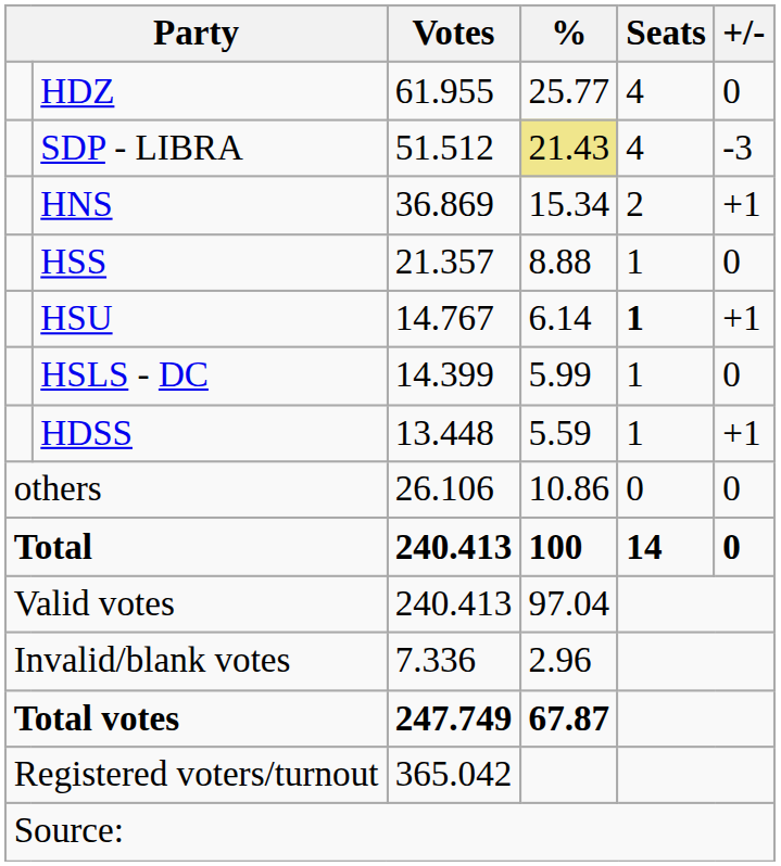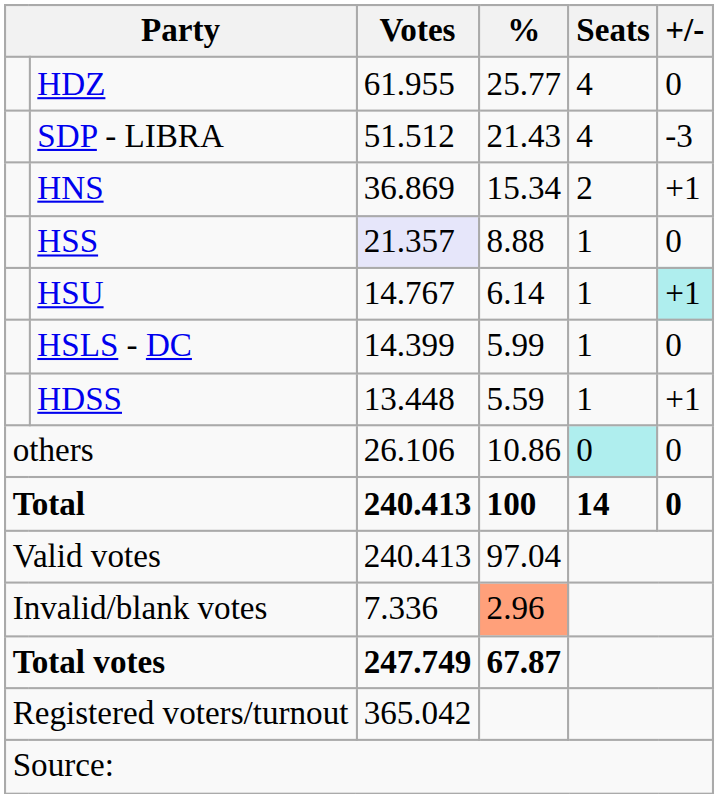SDP - LIBRA | %: khaki background -> no background
HSS | Votes: no background -> lavender background
HSU | Seats: bold -> normal
HSU | +/-: no background -> paleturquoise background
others | Seats: no background -> paleturquoise background
Invalid/blank votes | %: no background -> lightsalmon background
